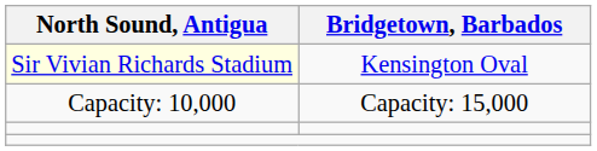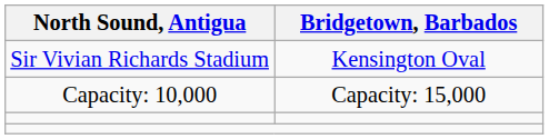row 2 | North Sound, Antigua: lightyellow background -> no background
